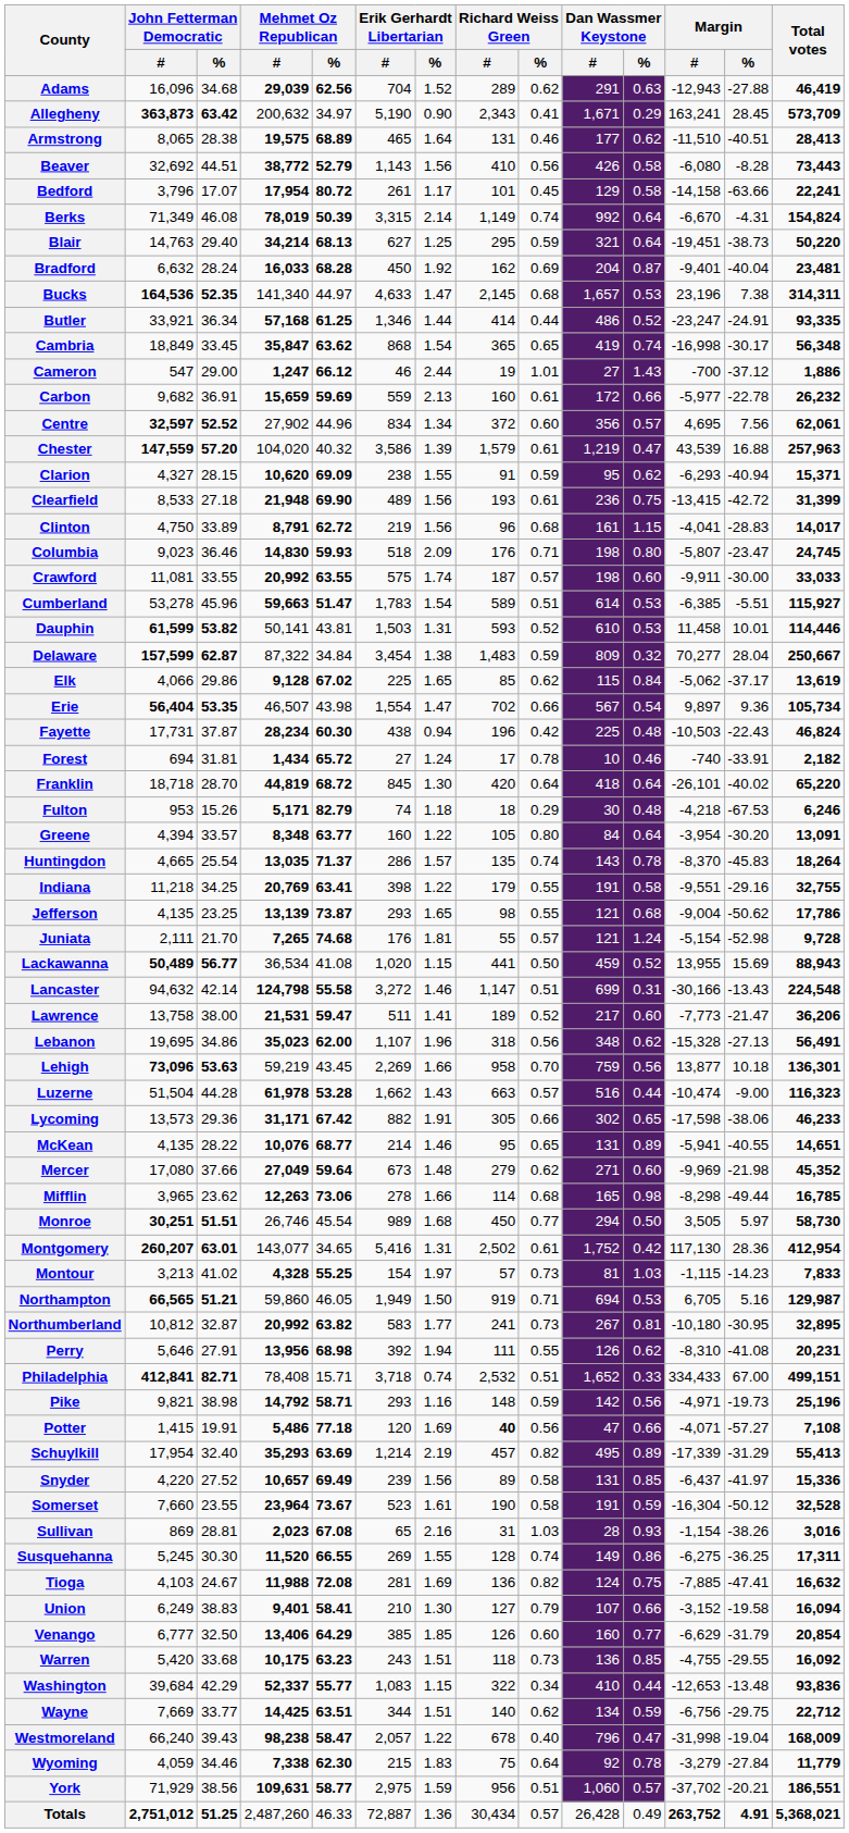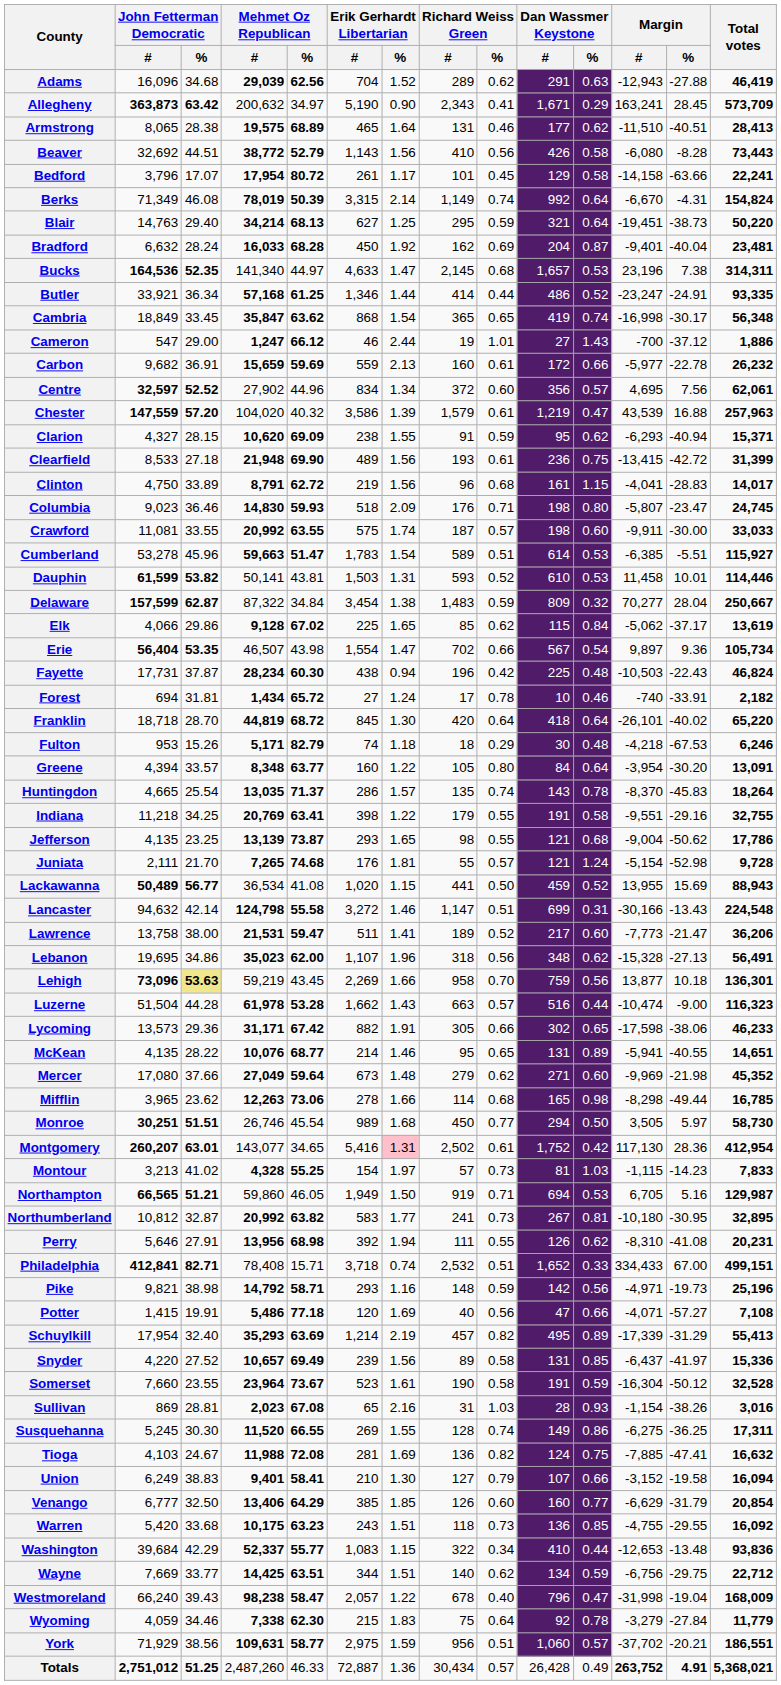Lehigh | John Fetterman Democratic / %: no background -> khaki background
Montgomery | Erik Gerhardt Libertarian / %: no background -> pink background
Potter | Richard Weiss Green / #: bold -> normal
